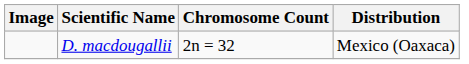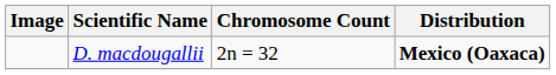D. macdougallii | Distribution: normal -> bold
